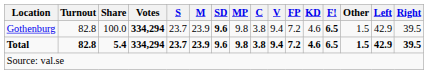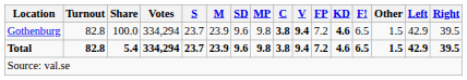Gothenburg | Votes: bold -> normal
Gothenburg | SD: bold -> normal
Gothenburg | C: normal -> bold
Gothenburg | V: normal -> bold
Gothenburg | KD: normal -> bold
Gothenburg | F!: bold -> normal
